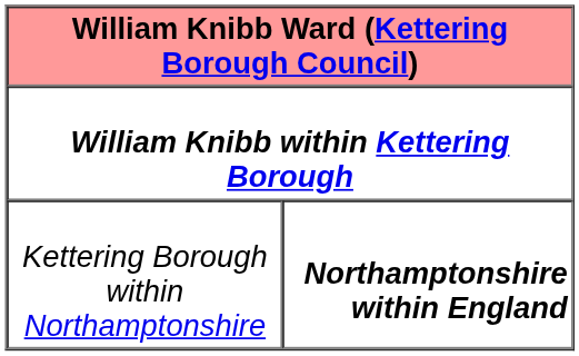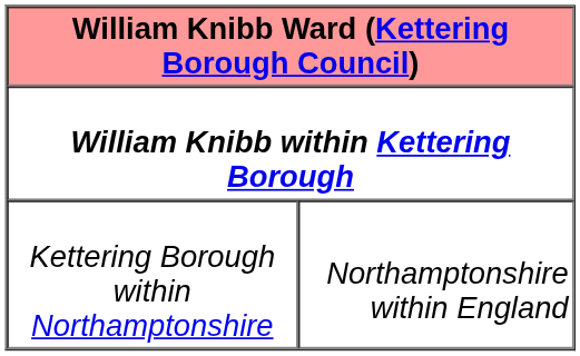Kettering Borough within Northamptonshire | column 2: bold -> normal
